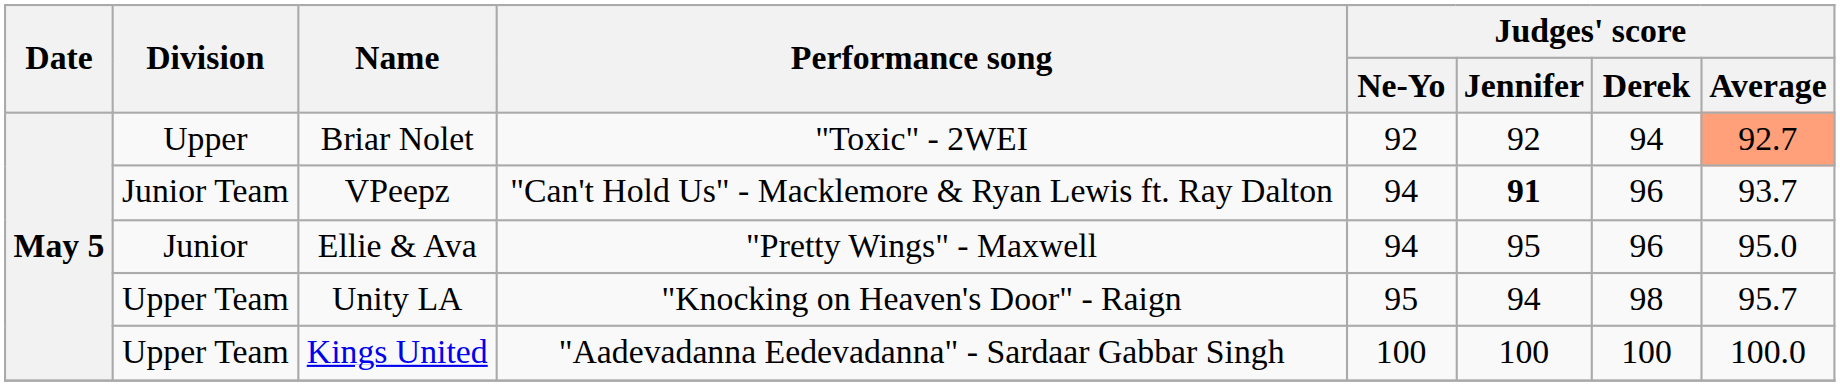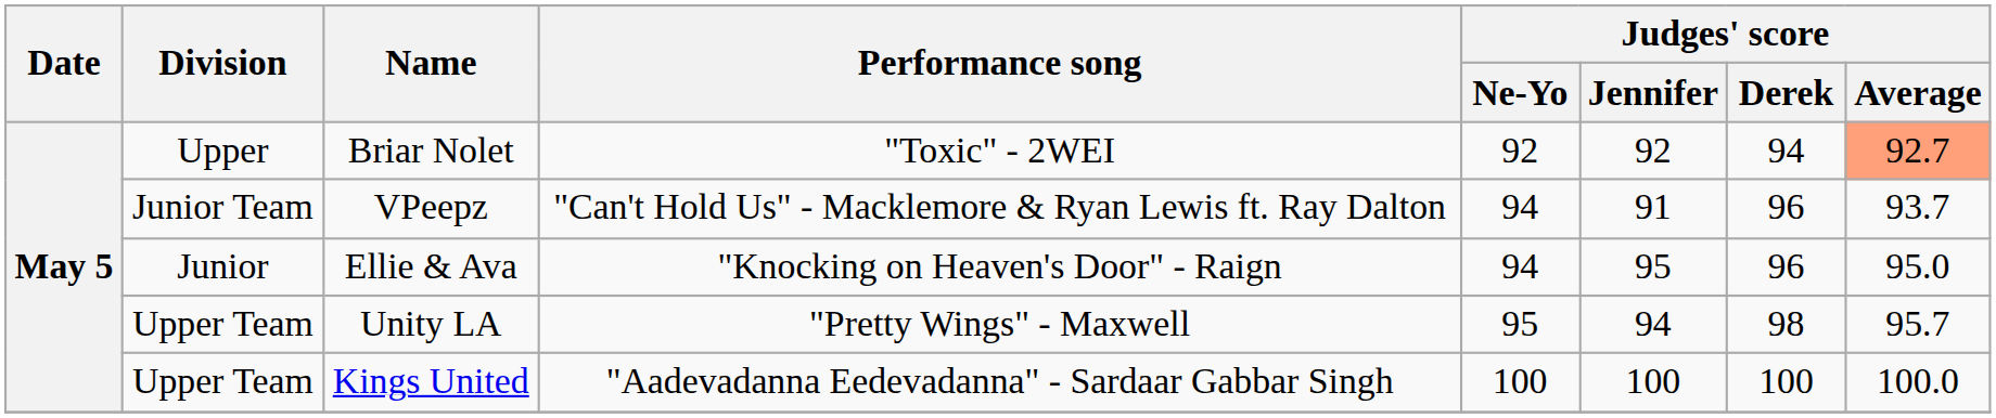VPeepz | Judges' score / Jennifer: bold -> normal
Ellie & Ava | Performance song: "Pretty Wings" - Maxwell -> "Knocking on Heaven's Door" - Raign
Unity LA | Performance song: "Knocking on Heaven's Door" - Raign -> "Pretty Wings" - Maxwell
